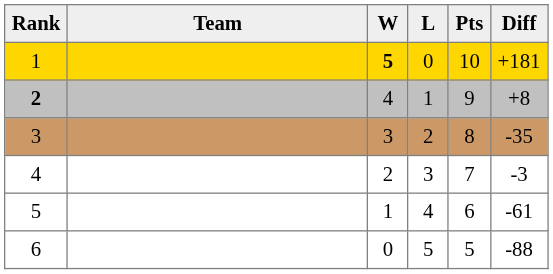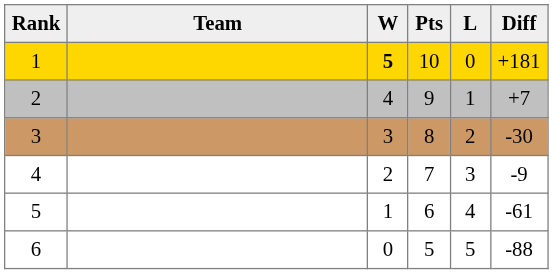columns swapped: L <-> Pts
row 3 | Rank: bold -> normal
row 3 | Diff: +8 -> +7
row 4 | Diff: -35 -> -30
row 5 | Diff: -3 -> -9
